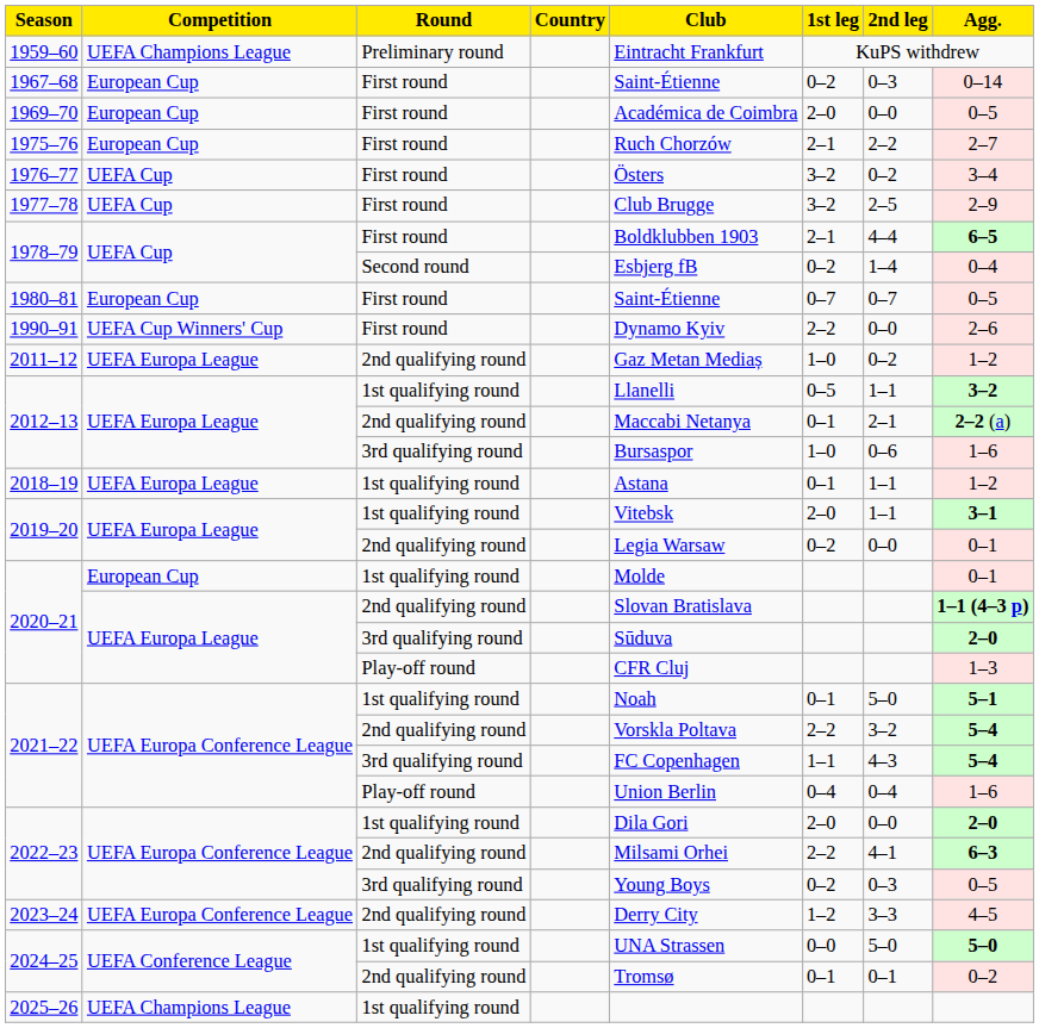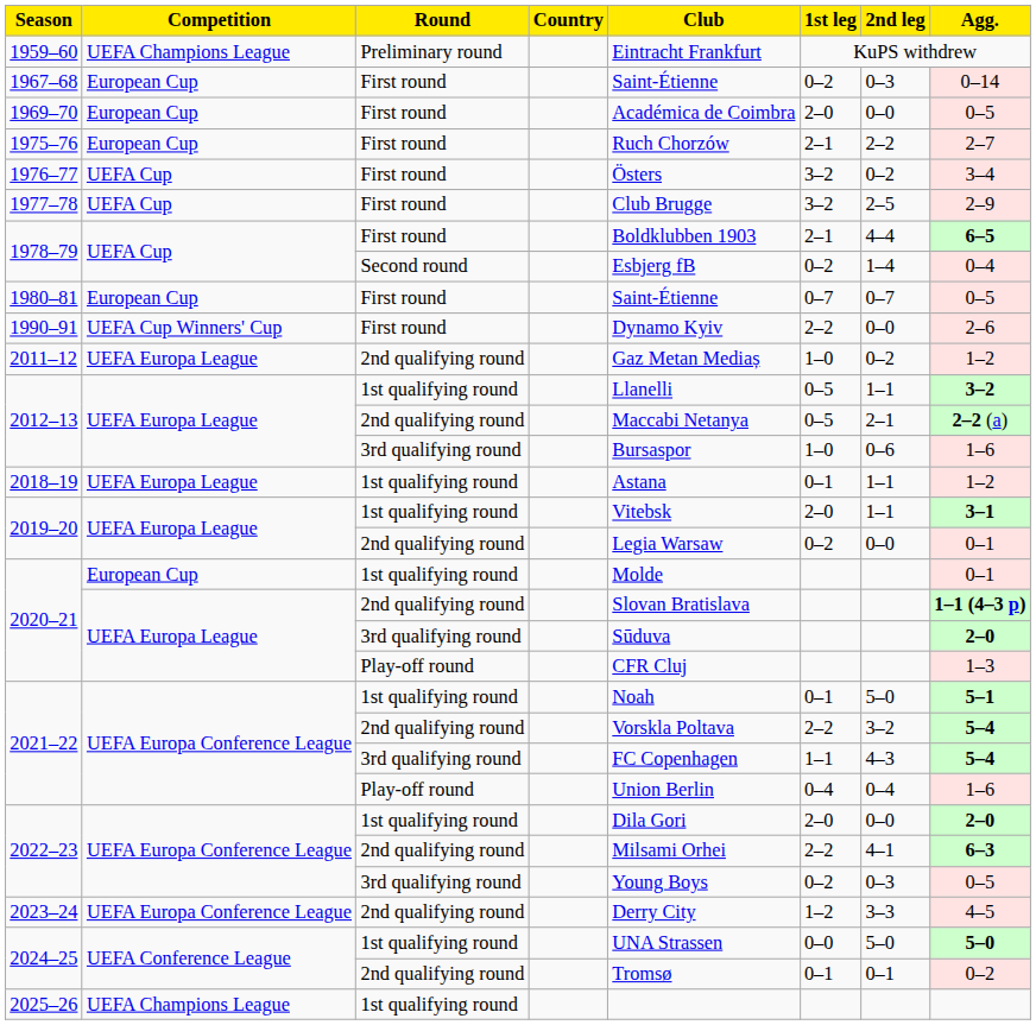2012–13 / 2nd qualifying round | 1st leg: 0–1 -> 0–5
